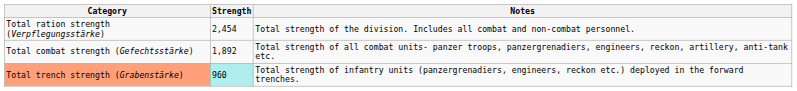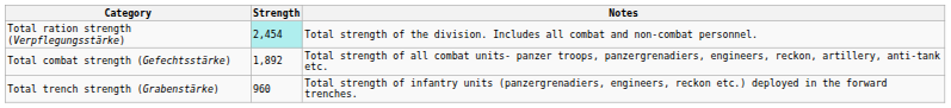row 2 | Strength: no background -> paleturquoise background
row 4 | Category: lightsalmon background -> no background
row 4 | Strength: paleturquoise background -> no background
